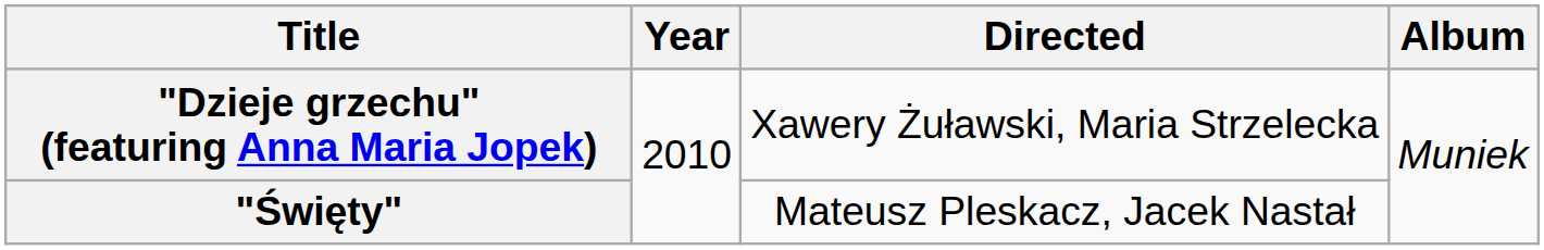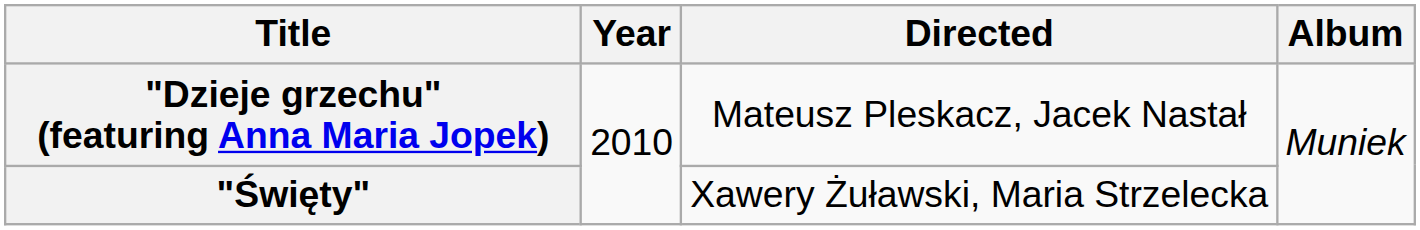"Dzieje grzechu" (featuring Anna Maria Jopek) | Directed: Xawery Żuławski, Maria Strzelecka -> Mateusz Pleskacz, Jacek Nastał
"Święty" | Directed: Mateusz Pleskacz, Jacek Nastał -> Xawery Żuławski, Maria Strzelecka
